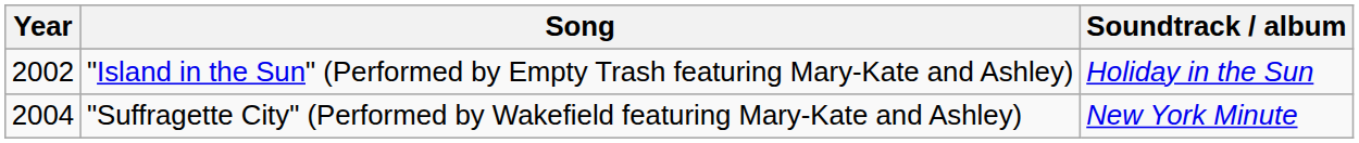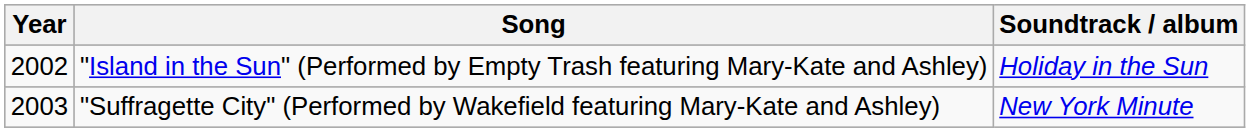row 3 | Year: 2004 -> 2003
